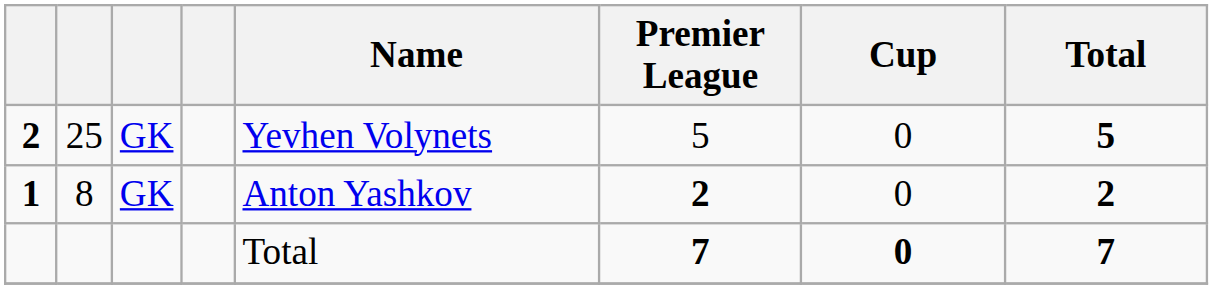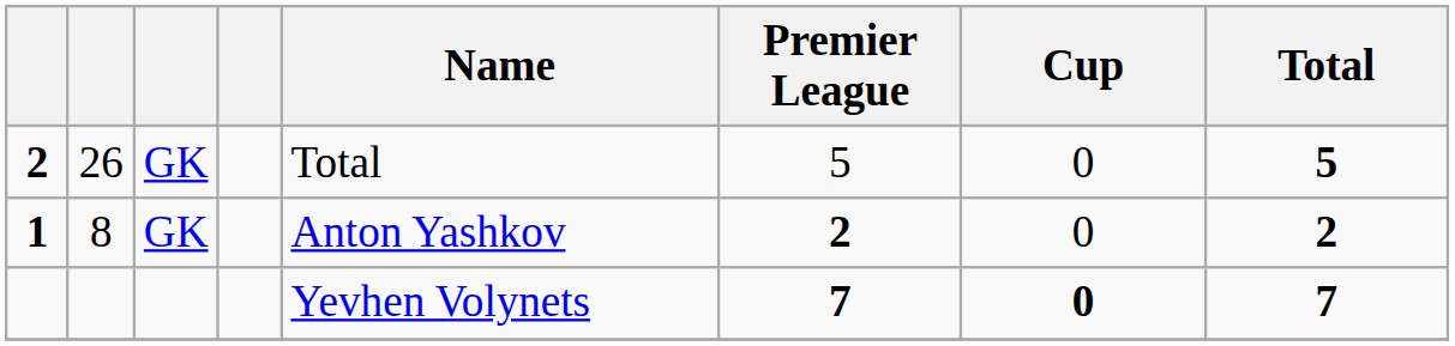row 2 | column 2: 25 -> 26
row 2 | Name: Yevhen Volynets -> Total
row 4 | Name: Total -> Yevhen Volynets
